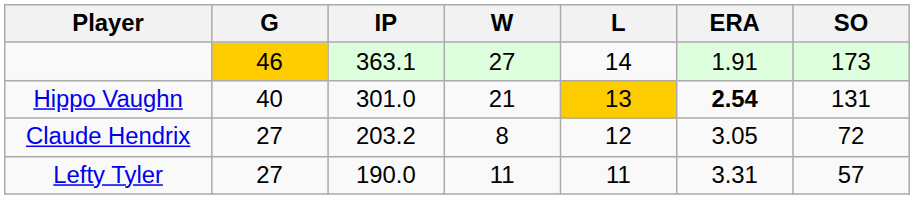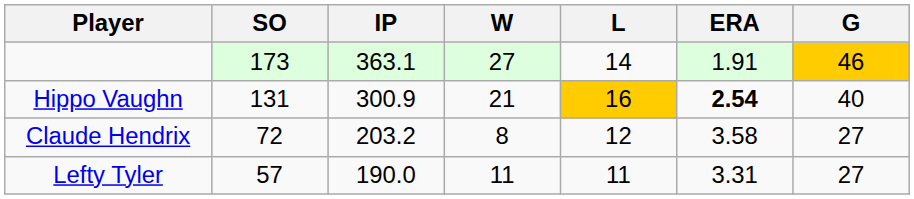columns swapped: G <-> SO
Hippo Vaughn | IP: 301.0 -> 300.9
Hippo Vaughn | L: 13 -> 16
Claude Hendrix | ERA: 3.05 -> 3.58
